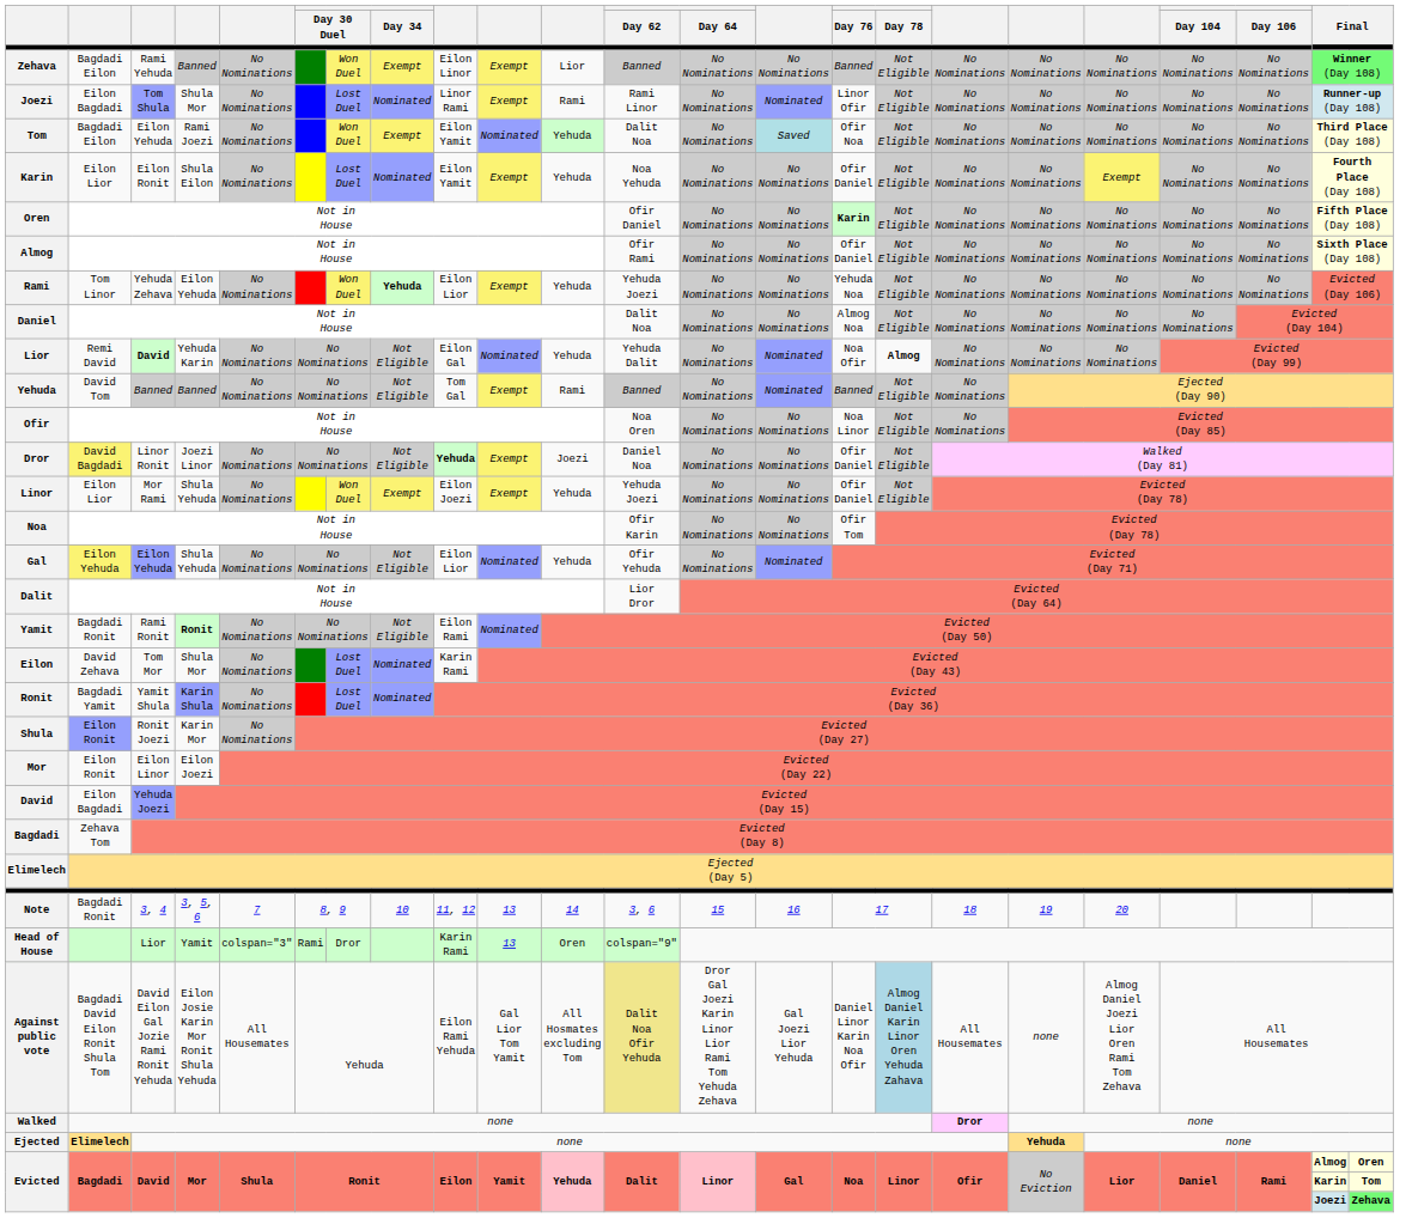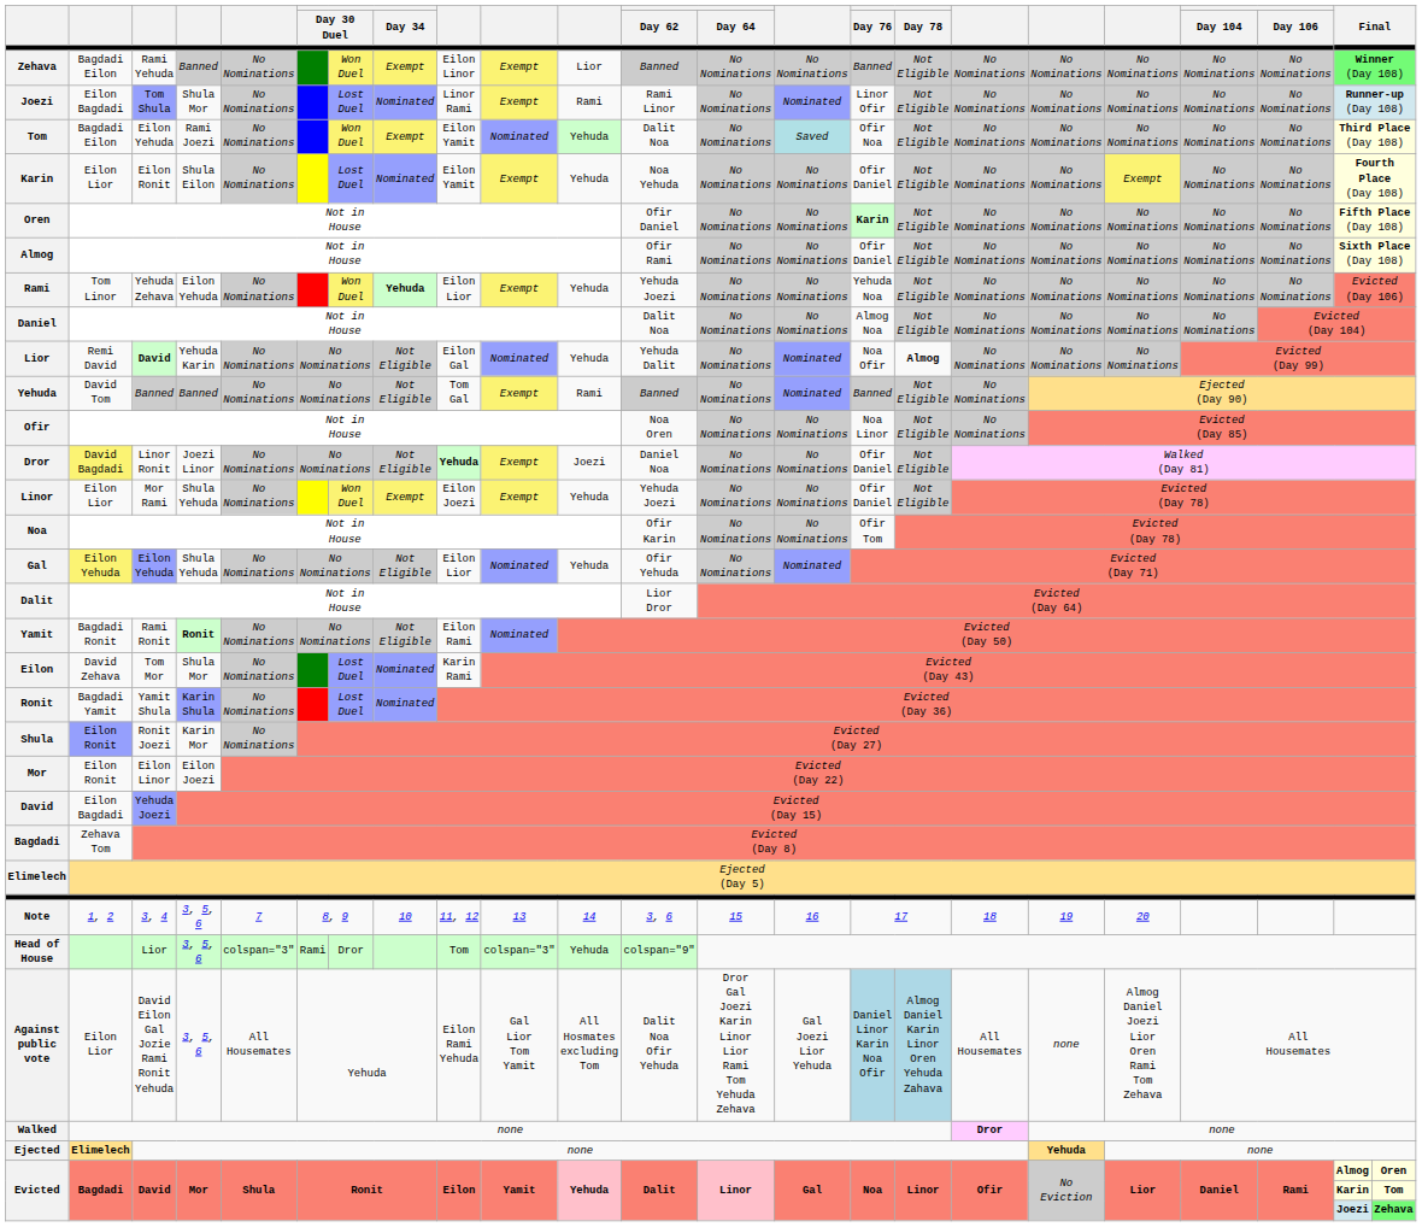Note | column 2: Bagdadi Ronit -> 1, 2
Head of House | column 4: Yamit -> 3, 5, 6
Head of House | column 9: Karin Rami -> Tom
Head of House | column 10: 13 -> colspan="3"
Head of House | column 11: Oren -> Yehuda
Against public vote | column 2: Bagdadi David Eilon Ronit Shula Tom -> Eilon Lior
Against public vote | column 4: Eilon Josie Karin Mor Ronit Shula Yehuda -> 3, 5, 6
Against public vote | Day 62: khaki background -> no background
Against public vote | Day 76: no background -> lightblue background
